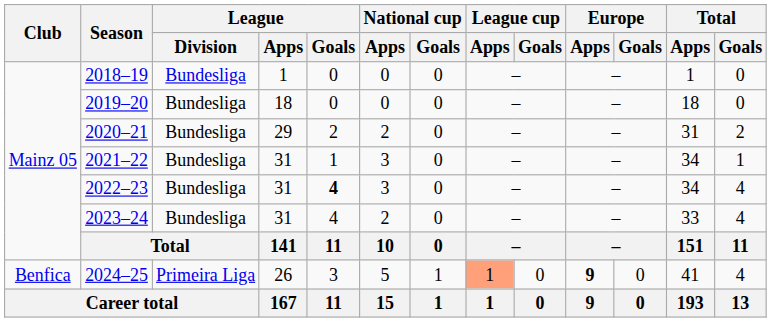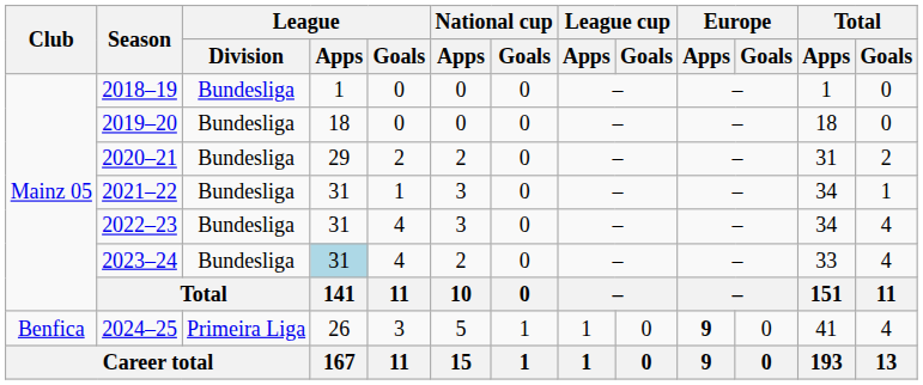2022–23 | League / Goals: bold -> normal
2023–24 | League / Apps: no background -> lightblue background
2024–25 | League cup / Apps: lightsalmon background -> no background
